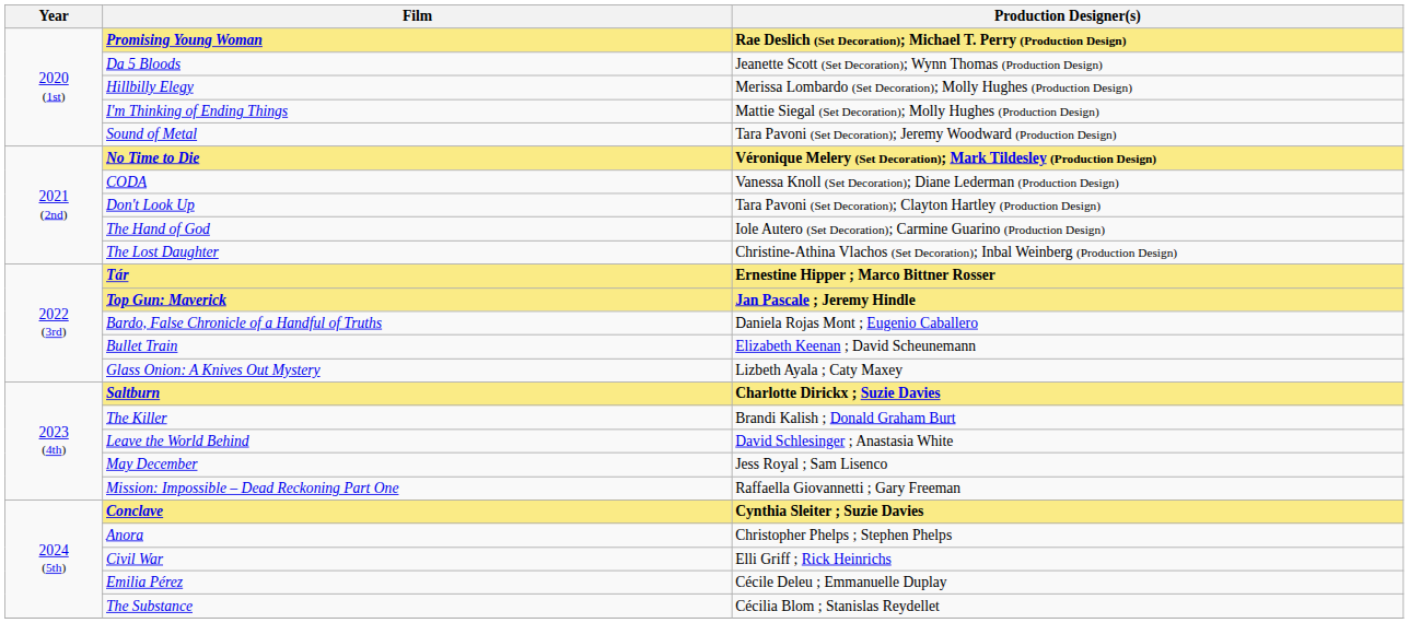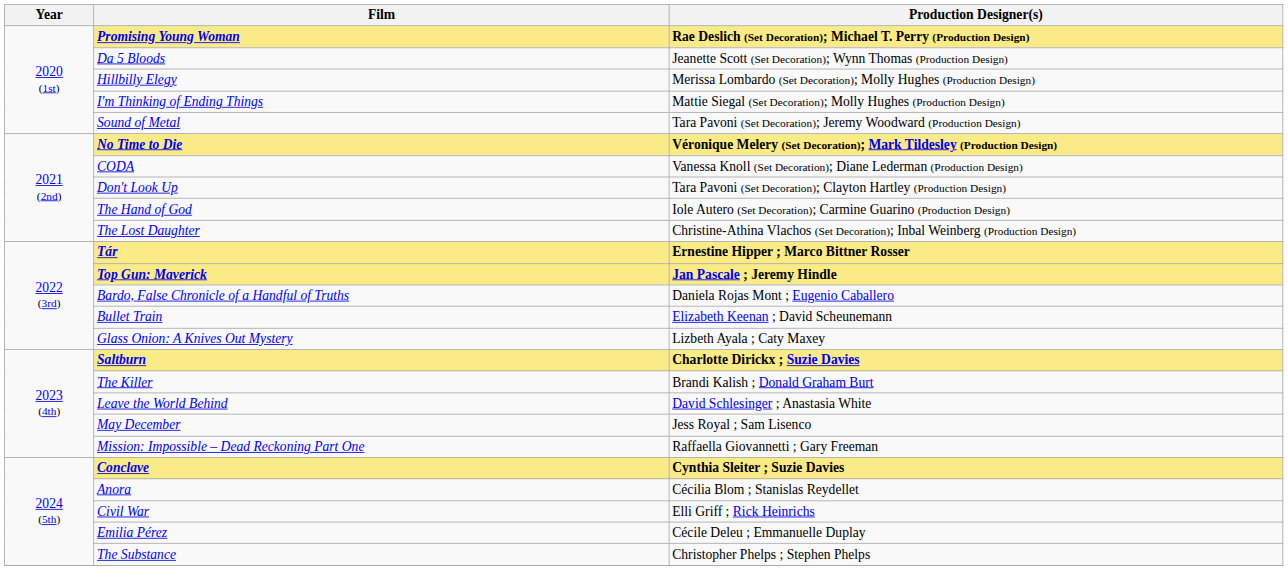Anora | Production Designer(s): Christopher Phelps ; Stephen Phelps -> Cécilia Blom ; Stanislas Reydellet
The Substance | Production Designer(s): Cécilia Blom ; Stanislas Reydellet -> Christopher Phelps ; Stephen Phelps
